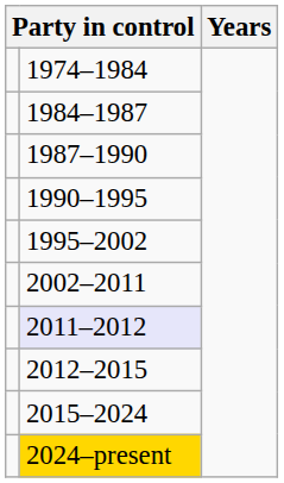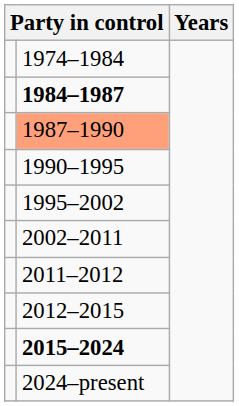1984–1987 | column 2: normal -> bold
1987–1990 | column 2: no background -> lightsalmon background
2011–2012 | column 2: lavender background -> no background
2015–2024 | column 2: normal -> bold
2024–present | column 2: gold background -> no background
